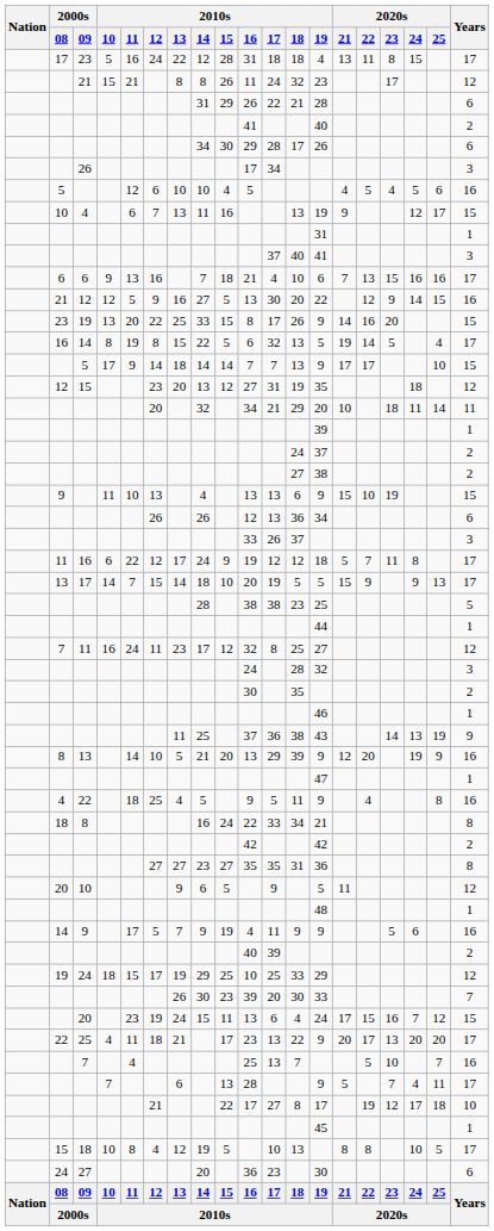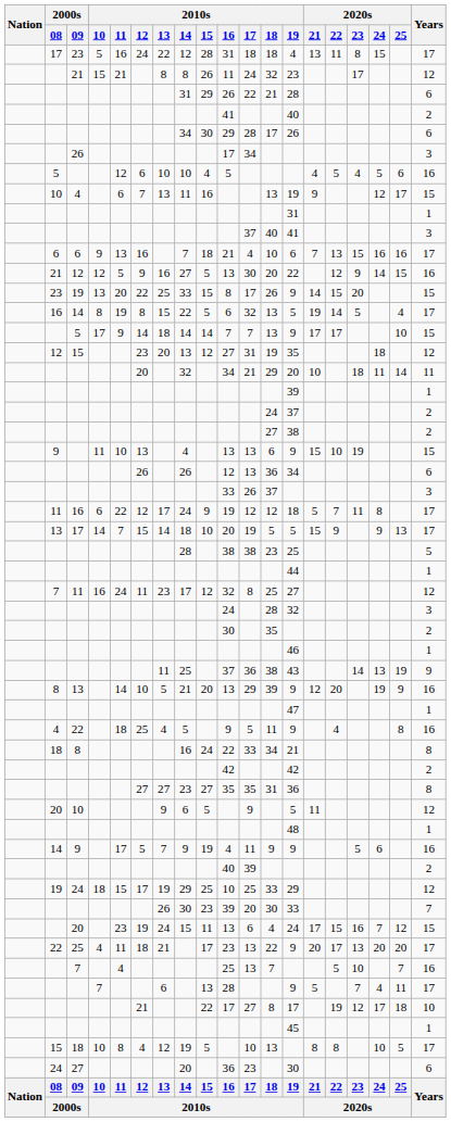row 15 | 2020s / 22: 16 -> 15
